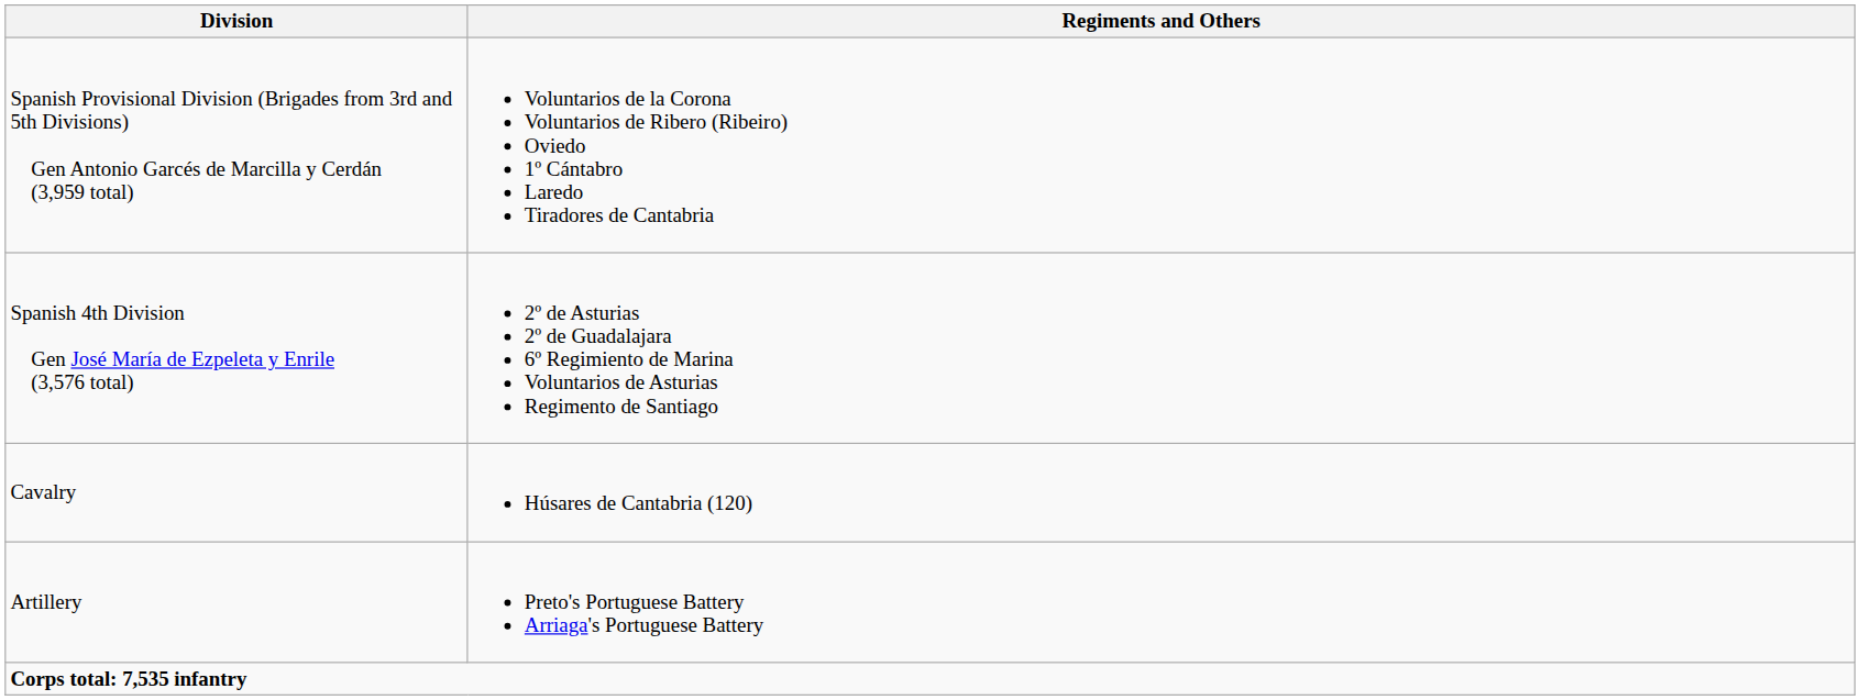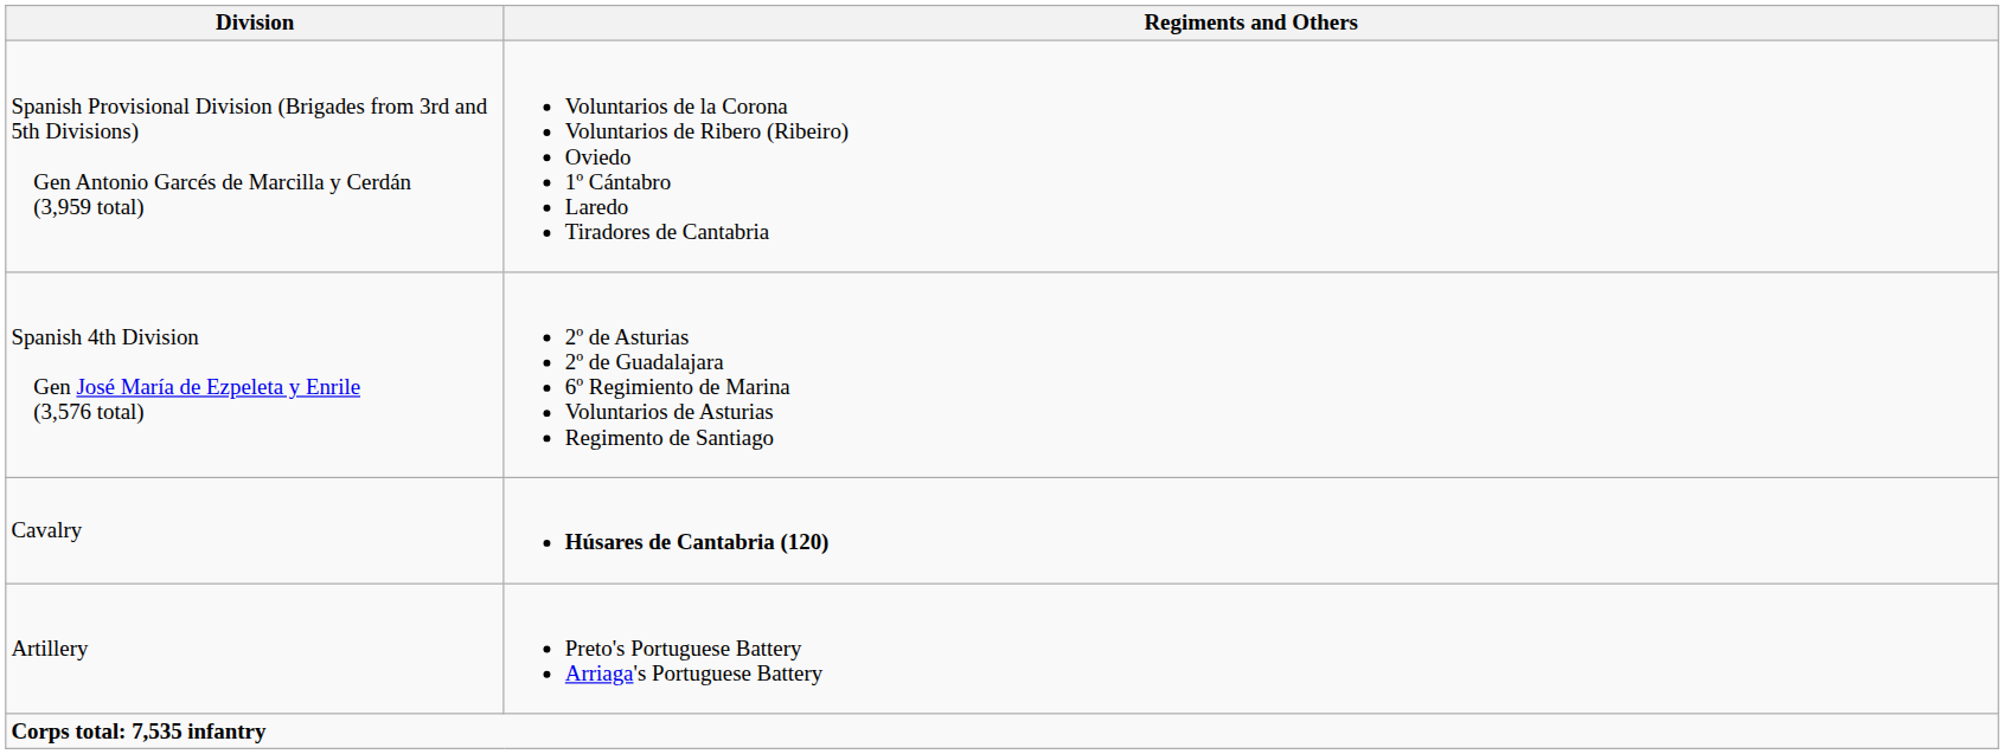Cavalry | Regiments and Others: normal -> bold
